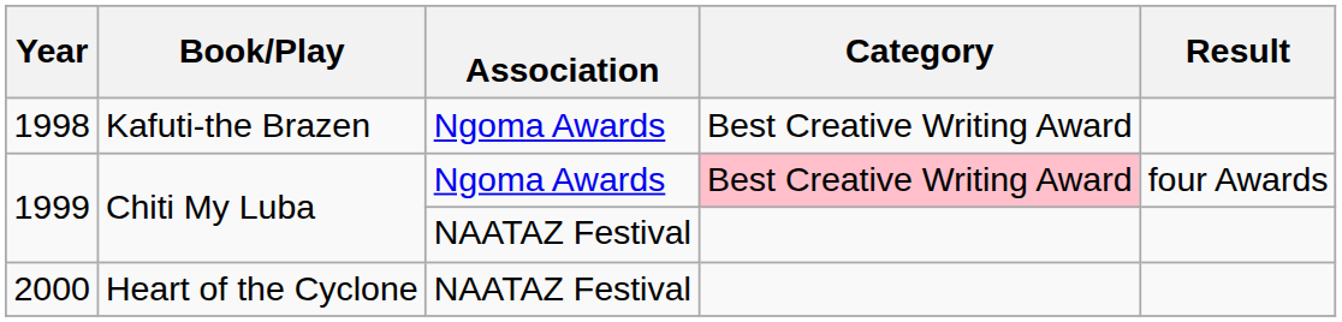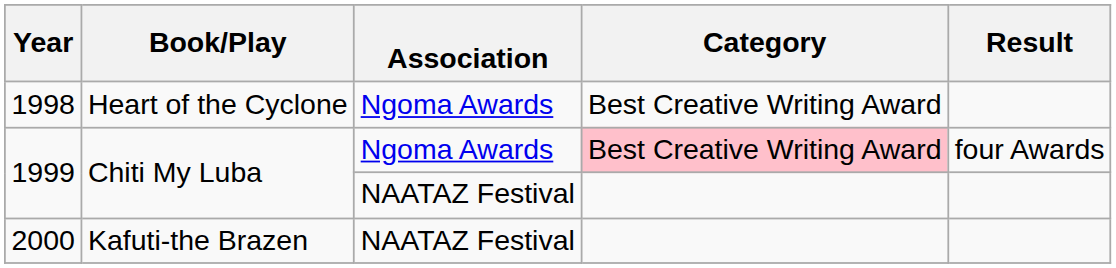1998 | Book/Play: Kafuti-the Brazen -> Heart of the Cyclone
2000 | Book/Play: Heart of the Cyclone -> Kafuti-the Brazen
